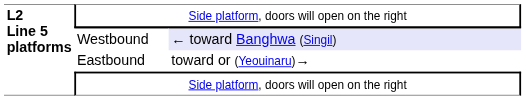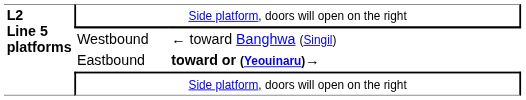Westbound | column 3: lavender background -> no background
Eastbound | column 3: normal -> bold
